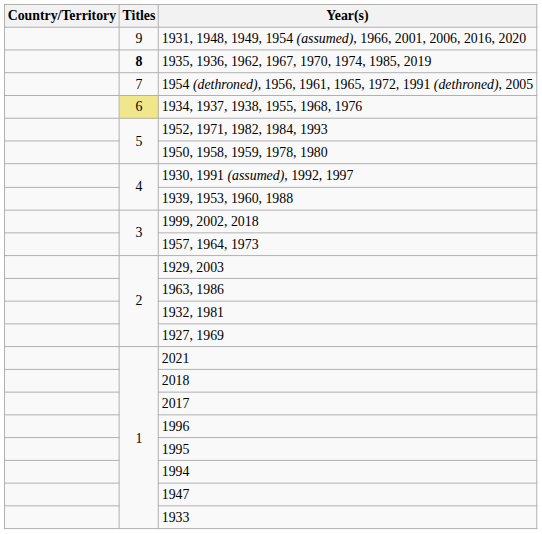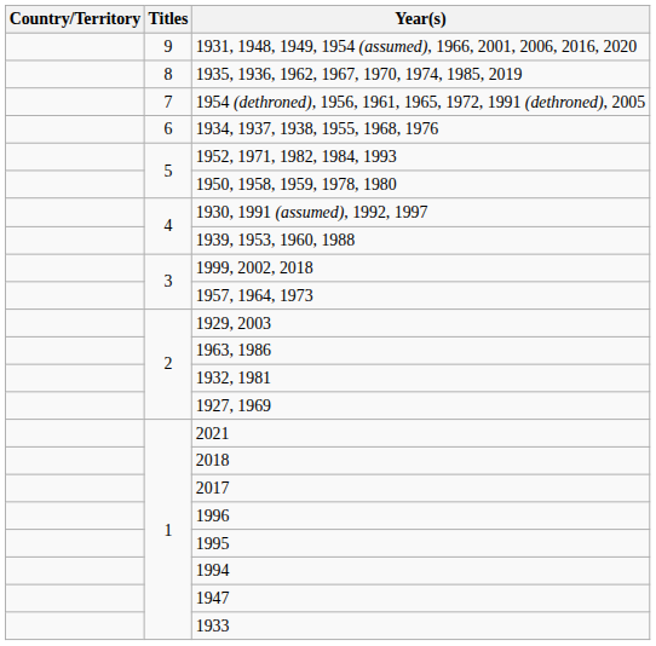1935, 1936, 1962, 1967, 1970, 1974, 1985, 2019 | Titles: bold -> normal
1934, 1937, 1938, 1955, 1968, 1976 | Titles: khaki background -> no background
